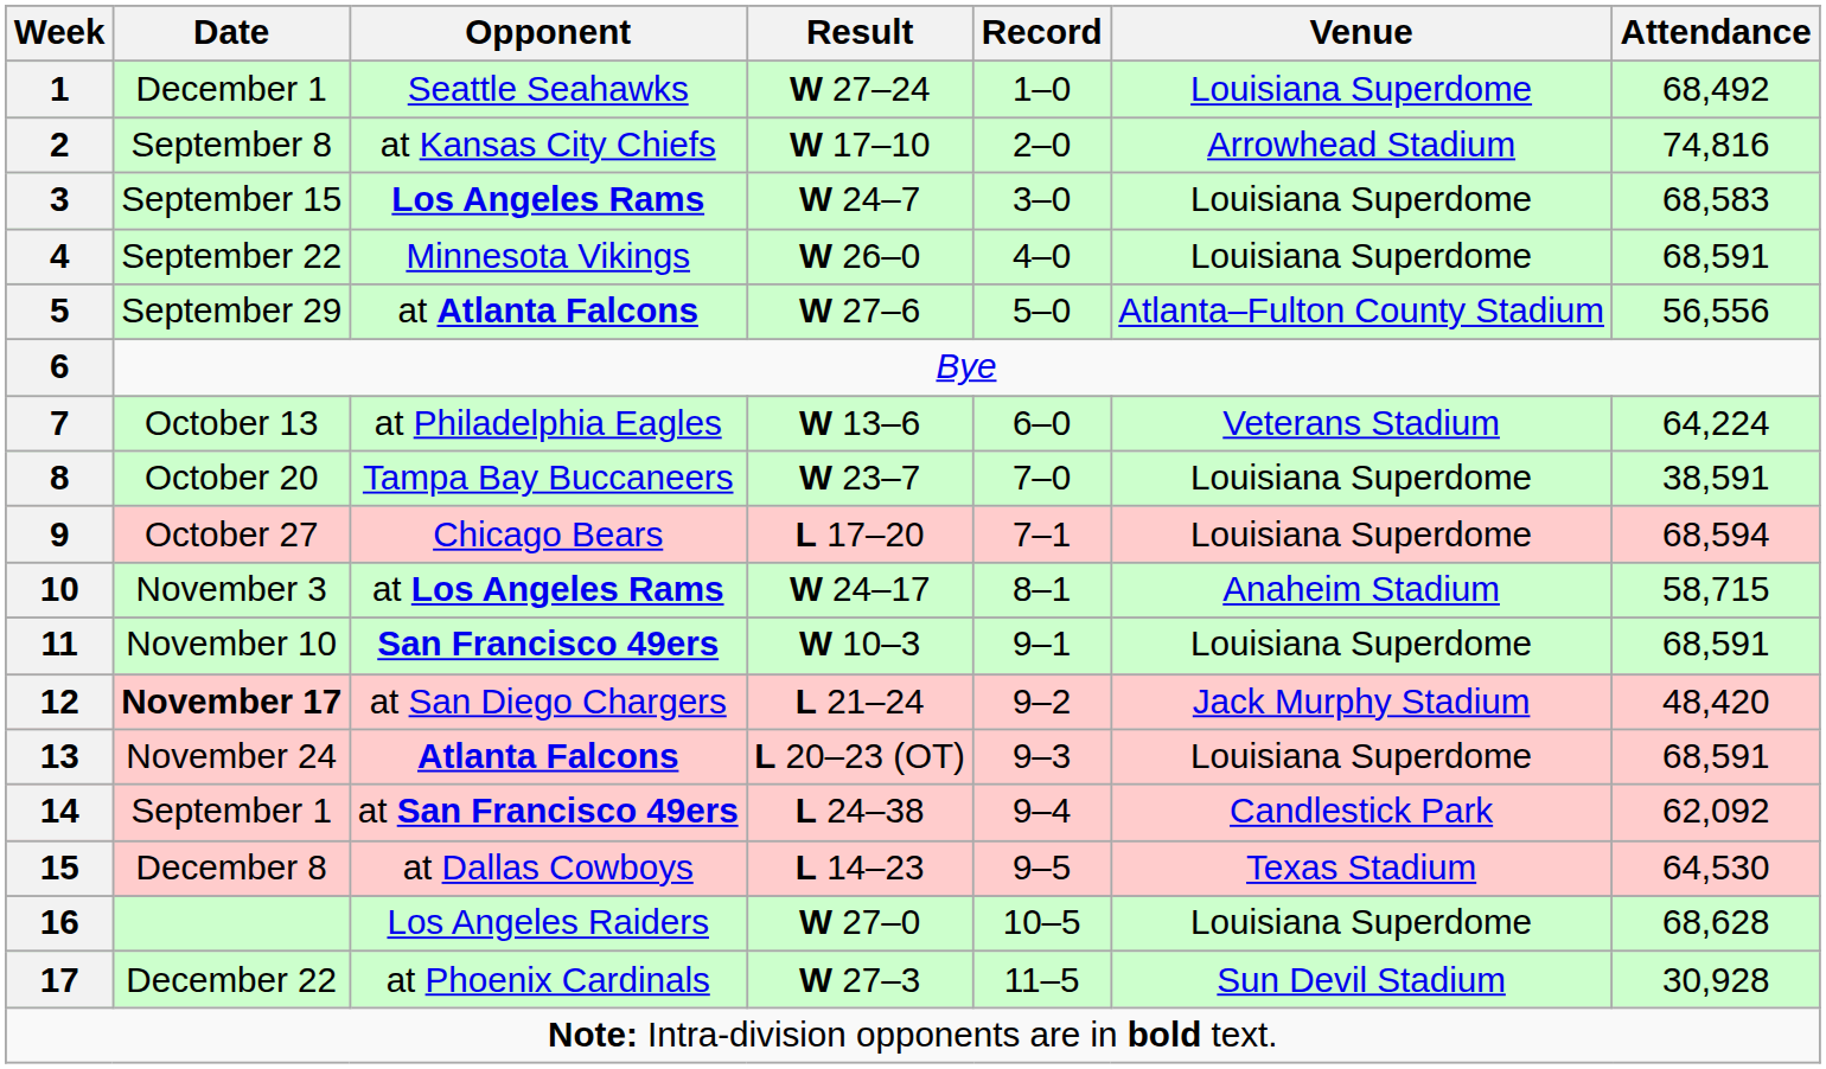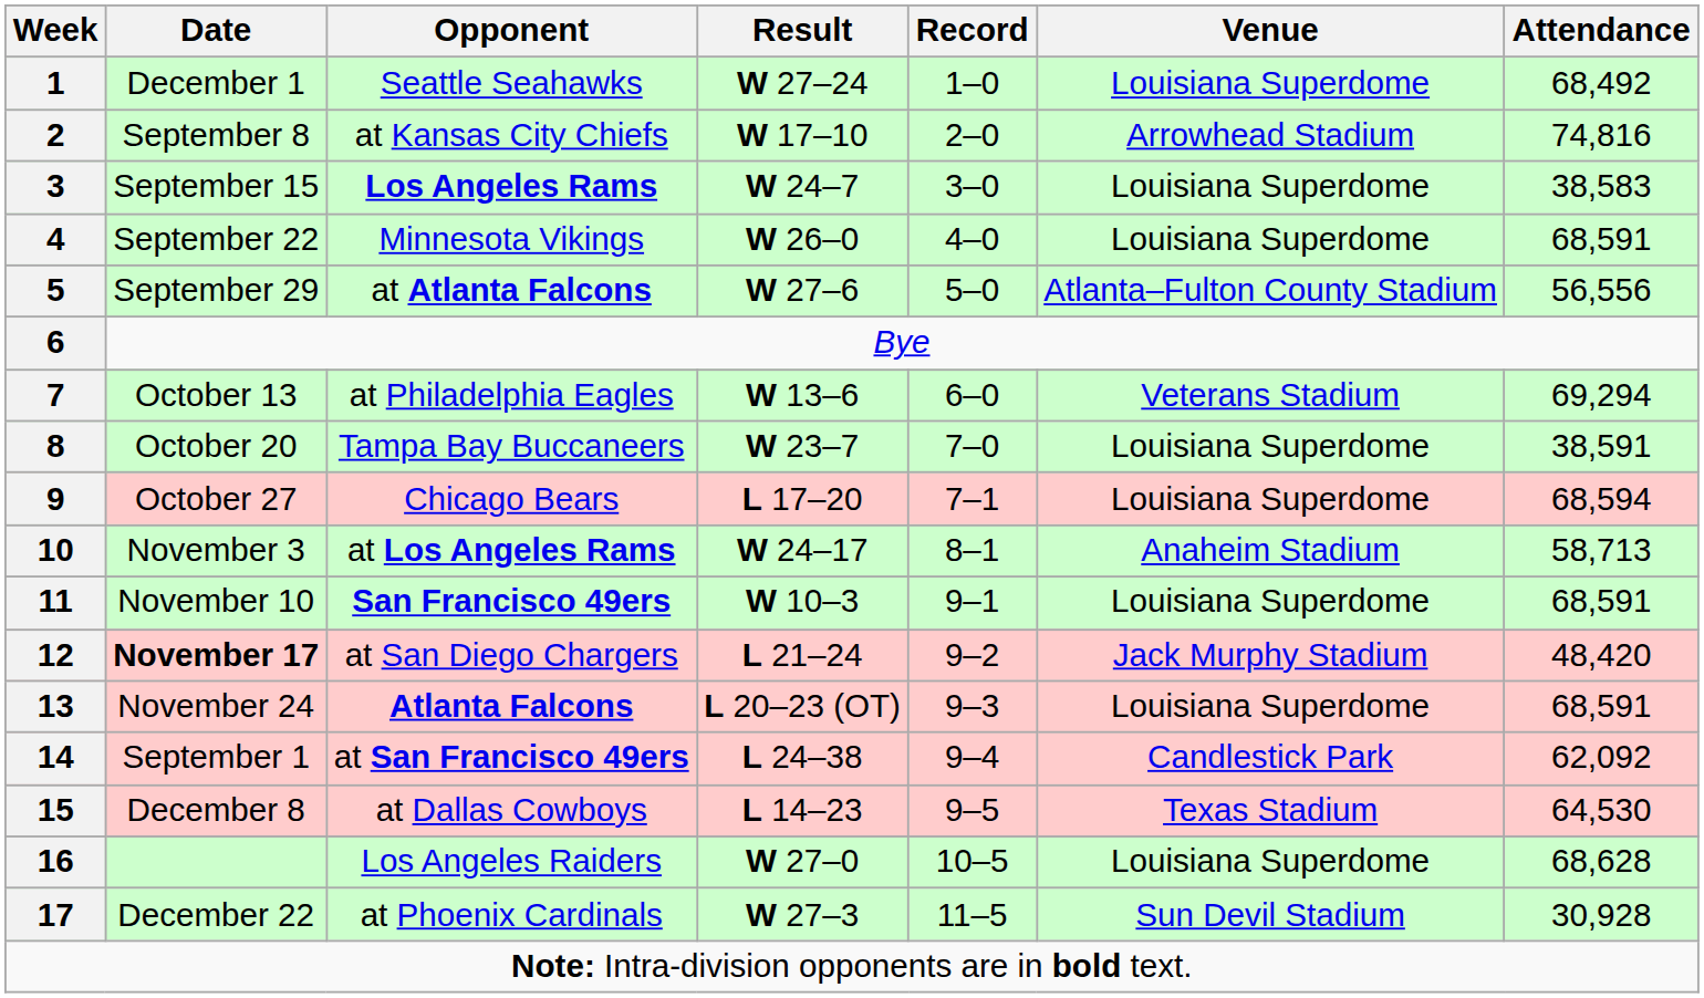3 | Attendance: 68,583 -> 38,583
7 | Attendance: 64,224 -> 69,294
10 | Attendance: 58,715 -> 58,713
